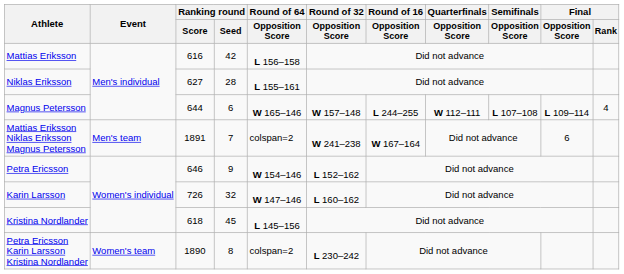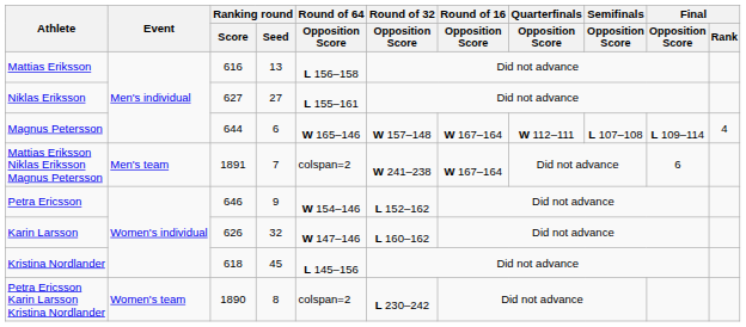Mattias Eriksson | Ranking round / Seed: 42 -> 13
Niklas Eriksson | Ranking round / Seed: 28 -> 27
Magnus Petersson | Round of 16 / Opposition Score: L 244–255 -> W 167–164
Karin Larsson | Ranking round / Score: 726 -> 626
